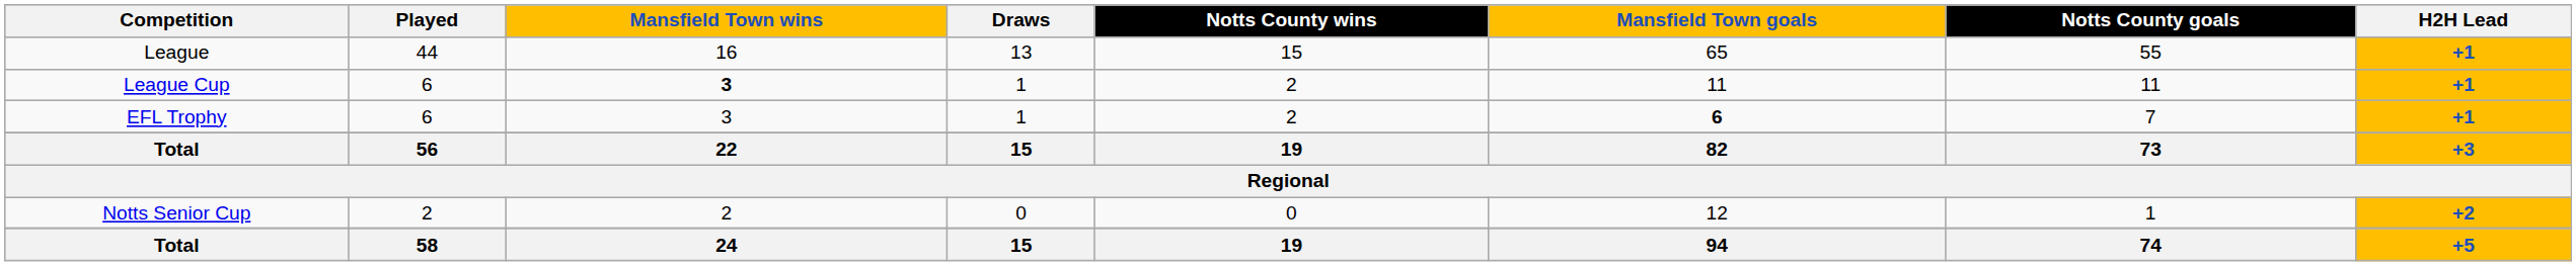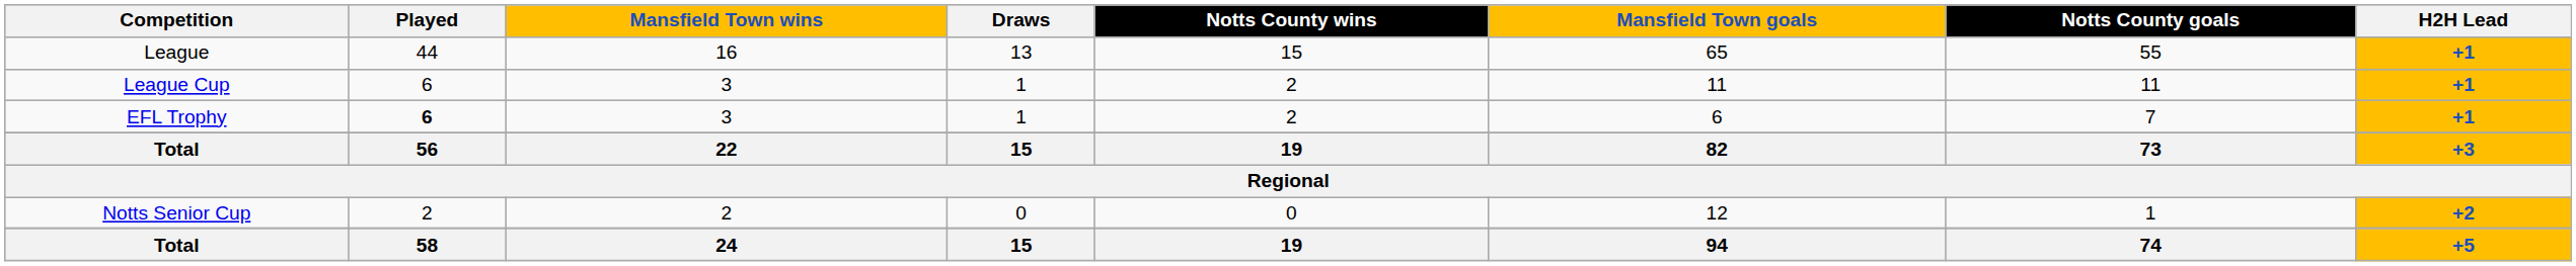League Cup | Mansfield Town wins: bold -> normal
EFL Trophy | Played: normal -> bold
EFL Trophy | Mansfield Town goals: bold -> normal
